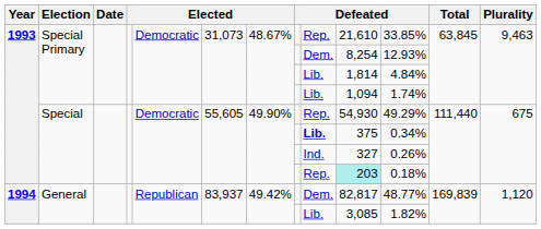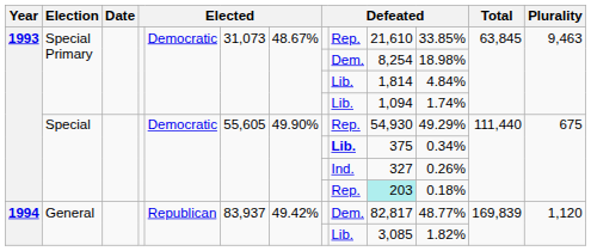row 3 | column 11: 12.93% -> 18.98%
